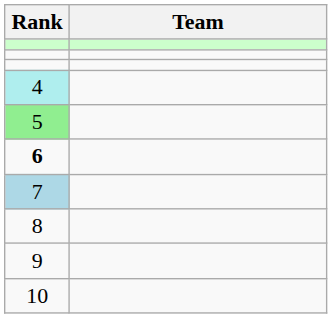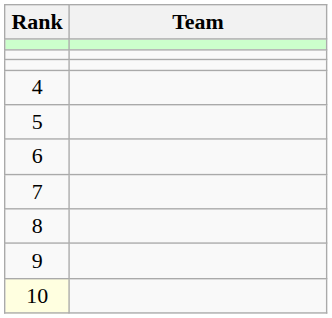row 5 | Rank: paleturquoise background -> no background
row 6 | Rank: lightgreen background -> no background
row 7 | Rank: bold -> normal
row 8 | Rank: lightblue background -> no background
row 11 | Rank: no background -> lightyellow background
